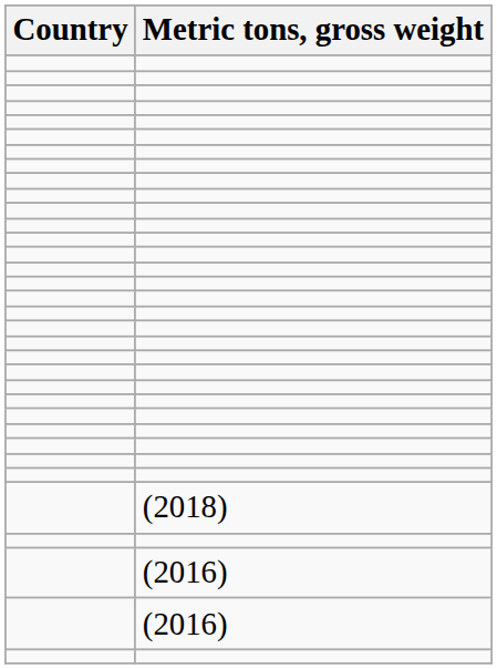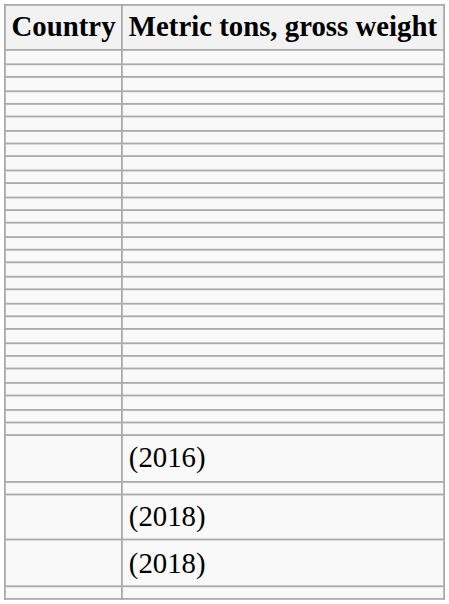row 31 | Metric tons, gross weight: (2018) -> (2016)
row 33 | Metric tons, gross weight: (2016) -> (2018)
row 34 | Metric tons, gross weight: (2016) -> (2018)
